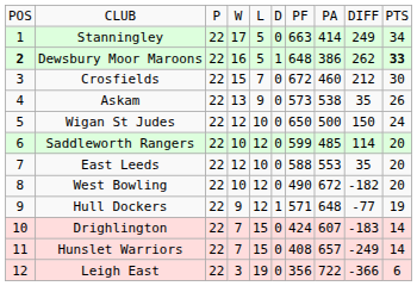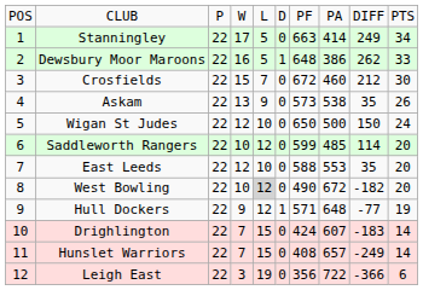Dewsbury Moor Maroons | column 1: bold -> normal
Dewsbury Moor Maroons | column 10: bold -> normal
West Bowling | column 5: no background -> lightgrey background
